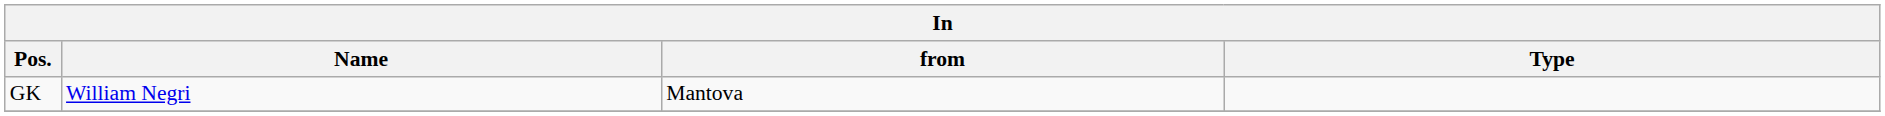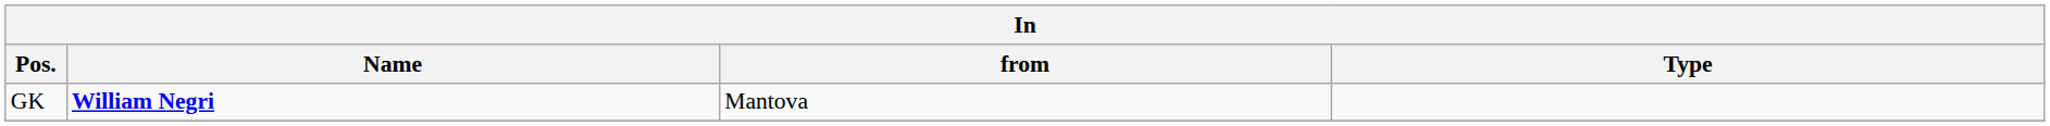GK | Name: normal -> bold
